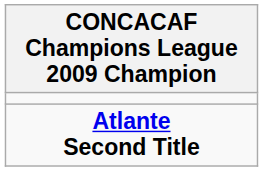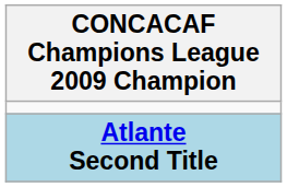row 3 | column 1: no background -> lightblue background
